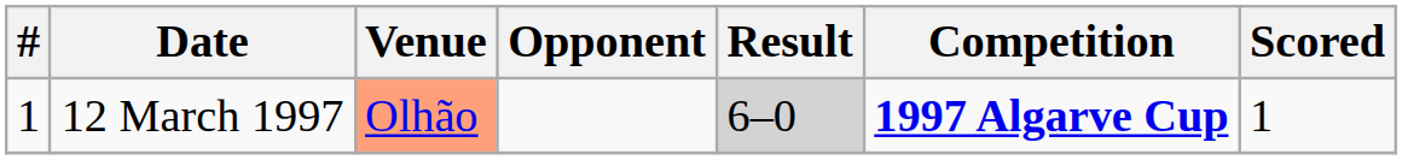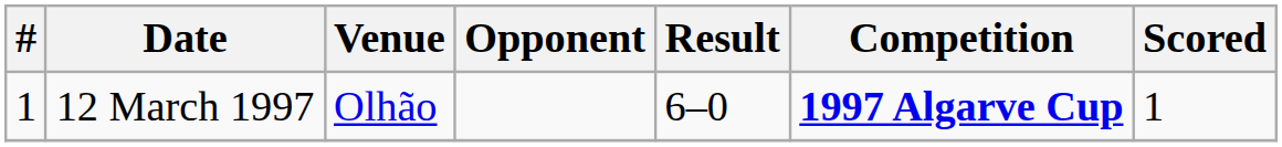12 March 1997 | Venue: lightsalmon background -> no background
12 March 1997 | Result: lightgrey background -> no background
